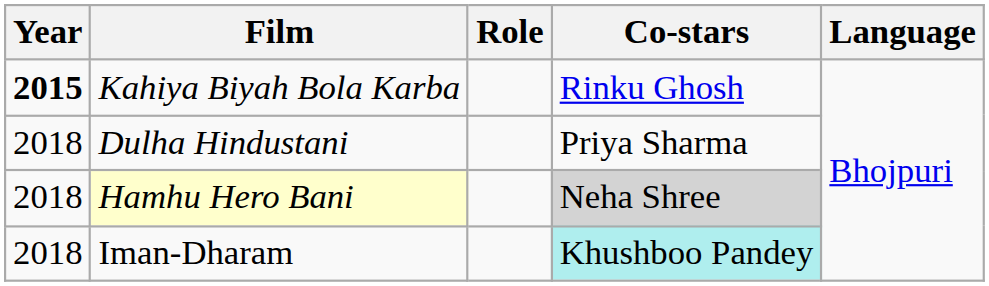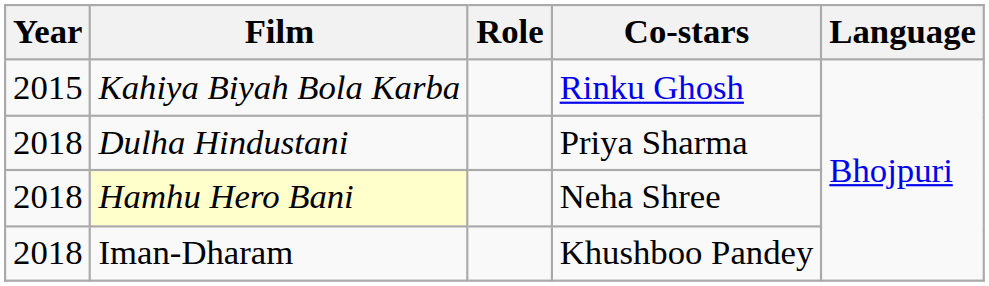Kahiya Biyah Bola Karba | Year: bold -> normal
Hamhu Hero Bani | Co-stars: lightgrey background -> no background
Iman-Dharam | Co-stars: paleturquoise background -> no background
